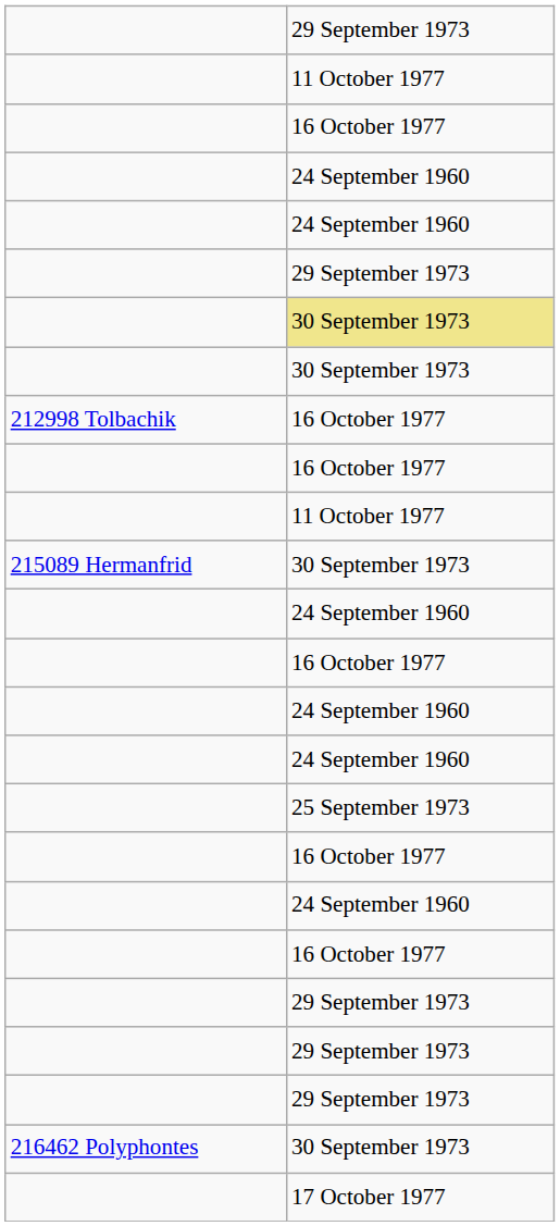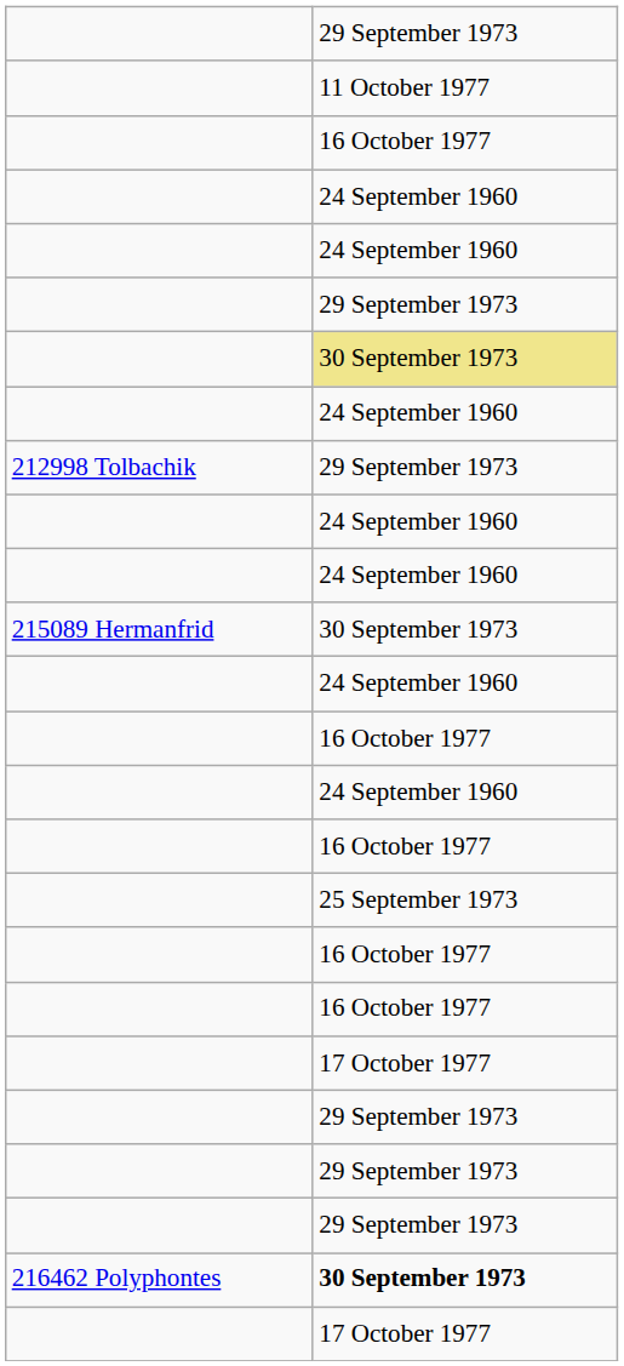row 8 | column 2: 30 September 1973 -> 24 September 1960
row 9 | column 2: 16 October 1977 -> 29 September 1973
row 10 | column 2: 16 October 1977 -> 24 September 1960
row 11 | column 2: 11 October 1977 -> 24 September 1960
row 16 | column 2: 24 September 1960 -> 16 October 1977
row 19 | column 2: 24 September 1960 -> 16 October 1977
row 20 | column 2: 16 October 1977 -> 17 October 1977
row 24 | column 2: normal -> bold
